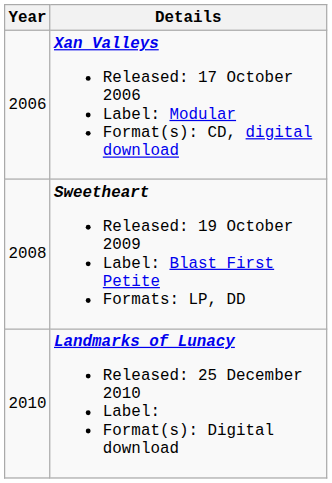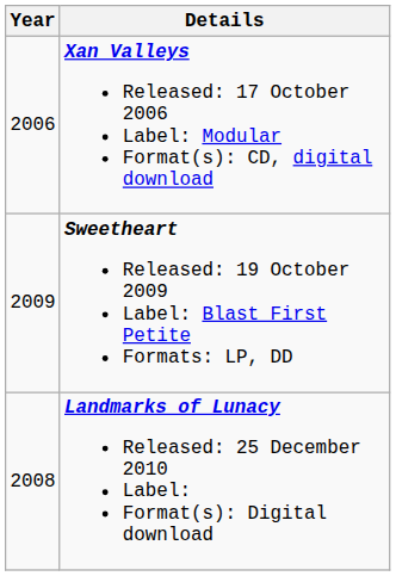row 3 | Year: 2008 -> 2009
row 4 | Year: 2010 -> 2008
